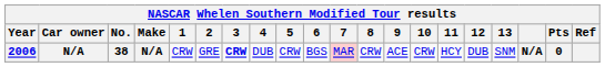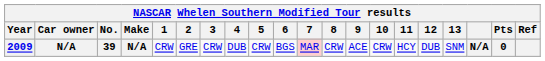row 3 | Year: 2006 -> 2009
row 3 | No.: 38 -> 39
row 3 | 3: bold -> normal
